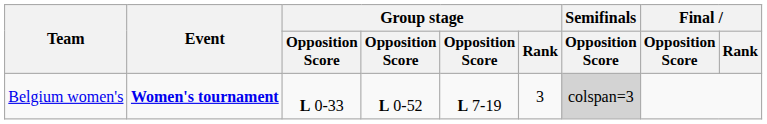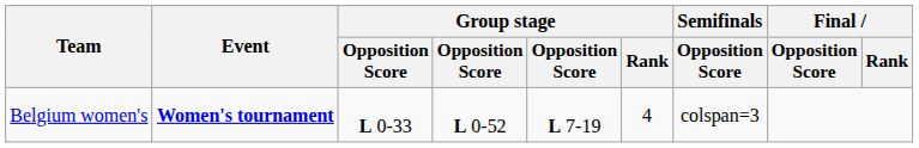Belgium women's | Group stage / Rank: 3 -> 4
Belgium women's | Semifinals / Opposition Score: lightgrey background -> no background
